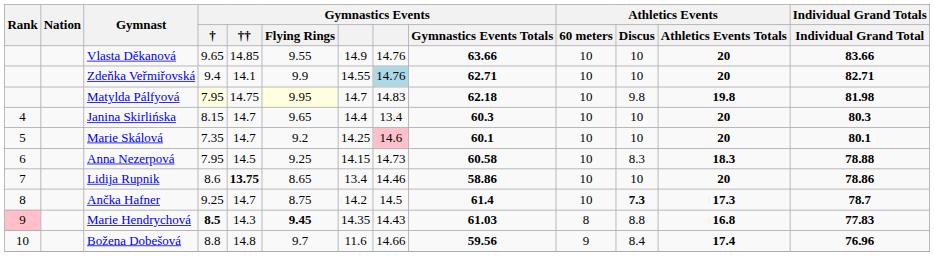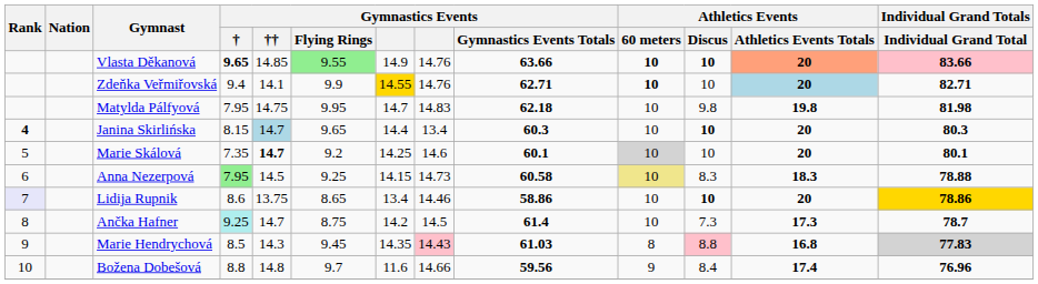Vlasta Děkanová | Gymnastics Events / †: normal -> bold
Vlasta Děkanová | Gymnastics Events / Flying Rings: no background -> lightgreen background
Vlasta Děkanová | Athletics Events / 60 meters: normal -> bold
Vlasta Děkanová | Athletics Events / Discus: normal -> bold
Vlasta Děkanová | Athletics Events / Athletics Events Totals: no background -> lightsalmon background
Vlasta Děkanová | Individual Grand Totals / Individual Grand Total: no background -> pink background
Zdeňka Veřmiřovská | column 7: no background -> gold background
Zdeňka Veřmiřovská | column 8: lightblue background -> no background
Zdeňka Veřmiřovská | Athletics Events / 60 meters: normal -> bold
Zdeňka Veřmiřovská | Athletics Events / Athletics Events Totals: no background -> lightblue background
Matylda Pálfyová | Gymnastics Events / †: lightyellow background -> no background
Matylda Pálfyová | Gymnastics Events / Flying Rings: lightyellow background -> no background
Janina Skirlińska | Rank: normal -> bold
Janina Skirlińska | Gymnastics Events / ††: no background -> lightblue background
Janina Skirlińska | Athletics Events / Discus: normal -> bold
Marie Skálová | Gymnastics Events / ††: normal -> bold
Marie Skálová | column 8: pink background -> no background
Marie Skálová | Athletics Events / 60 meters: no background -> lightgrey background
Anna Nezerpová | Gymnastics Events / †: no background -> lightgreen background
Anna Nezerpová | Athletics Events / 60 meters: no background -> khaki background
Lidija Rupnik | Rank: no background -> lavender background
Lidija Rupnik | Gymnastics Events / ††: bold -> normal
Lidija Rupnik | Athletics Events / Discus: normal -> bold
Lidija Rupnik | Individual Grand Totals / Individual Grand Total: no background -> gold background
Ančka Hafner | Gymnastics Events / †: no background -> paleturquoise background
Ančka Hafner | Athletics Events / Discus: bold -> normal
Marie Hendrychová | Rank: pink background -> no background
Marie Hendrychová | Gymnastics Events / †: bold -> normal
Marie Hendrychová | Gymnastics Events / Flying Rings: bold -> normal
Marie Hendrychová | column 8: no background -> pink background
Marie Hendrychová | Athletics Events / Discus: no background -> pink background
Marie Hendrychová | Individual Grand Totals / Individual Grand Total: no background -> lightgrey background
